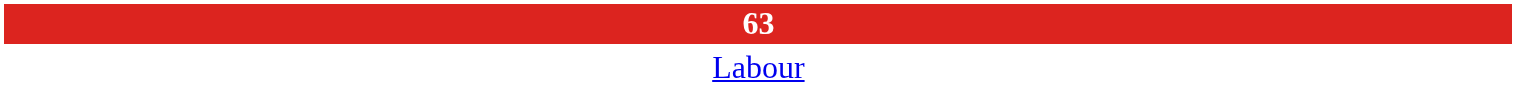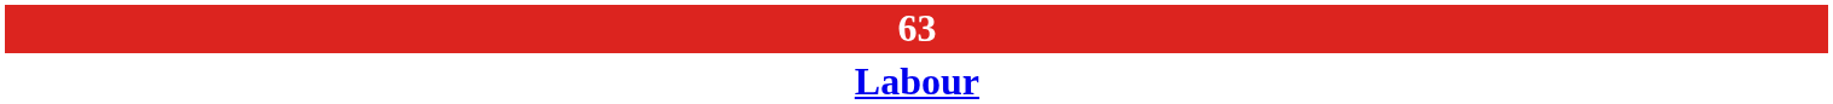row 2 | column 1: normal -> bold
